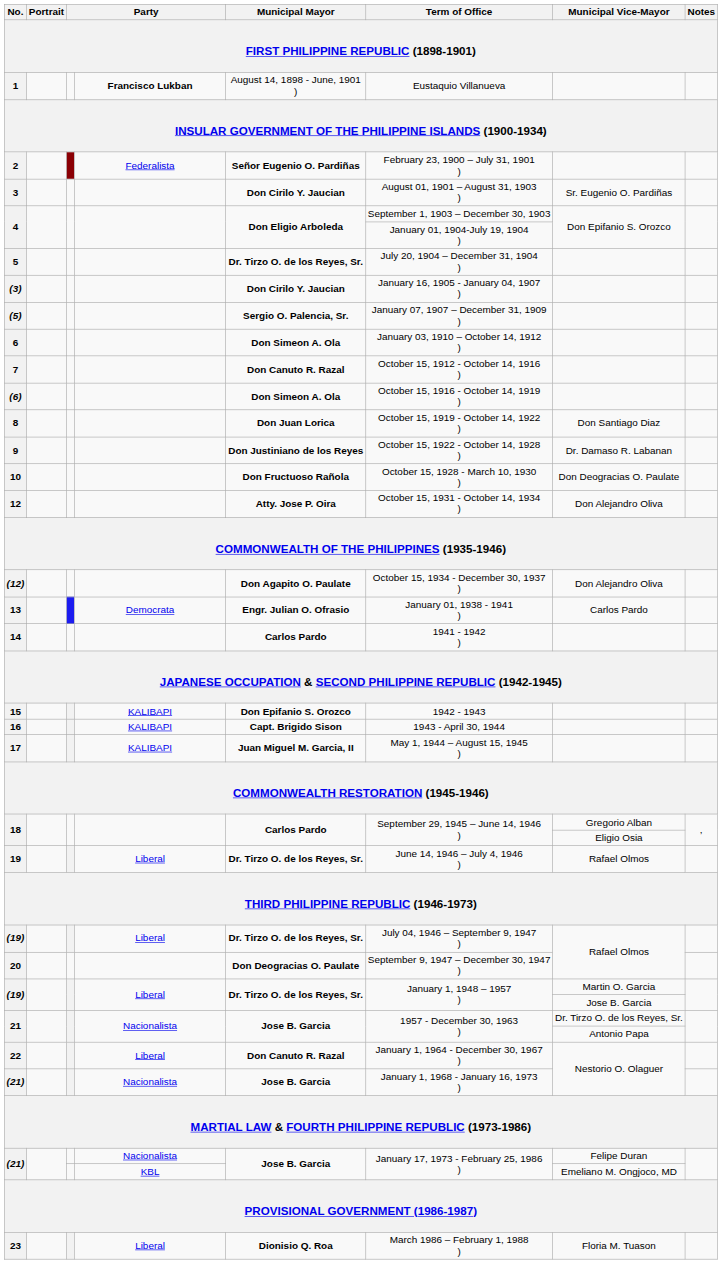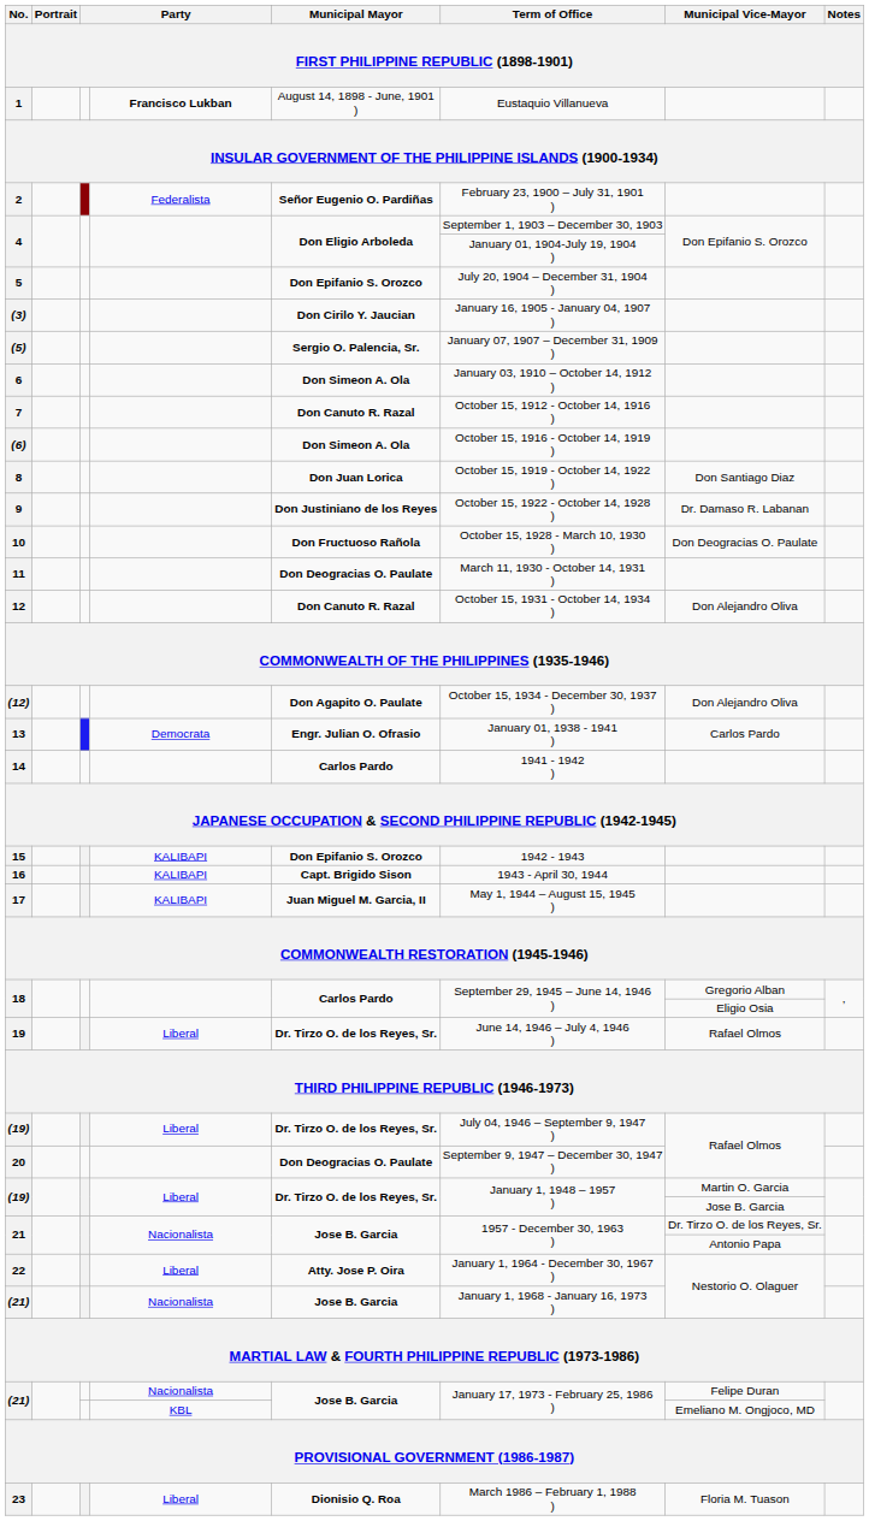- row: 3 | Don Cirilo Y. Jaucian | August 01, 1901 – August 31, 1903 ) | Sr. Eugenio O. Pardiñas
5 | Municipal Mayor: Dr. Tirzo O. de los Reyes, Sr. -> Don Epifanio S. Orozco
+ row: 11 | Don Deogracias O. Paulate | March 11, 1930 - October 14, 1931 )
12 | Municipal Mayor: Atty. Jose P. Oira -> Don Canuto R. Razal
22 | Municipal Mayor: Don Canuto R. Razal -> Atty. Jose P. Oira
